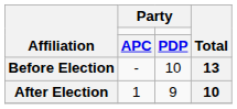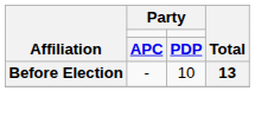- row: After Election | 1 | 9 | 10
